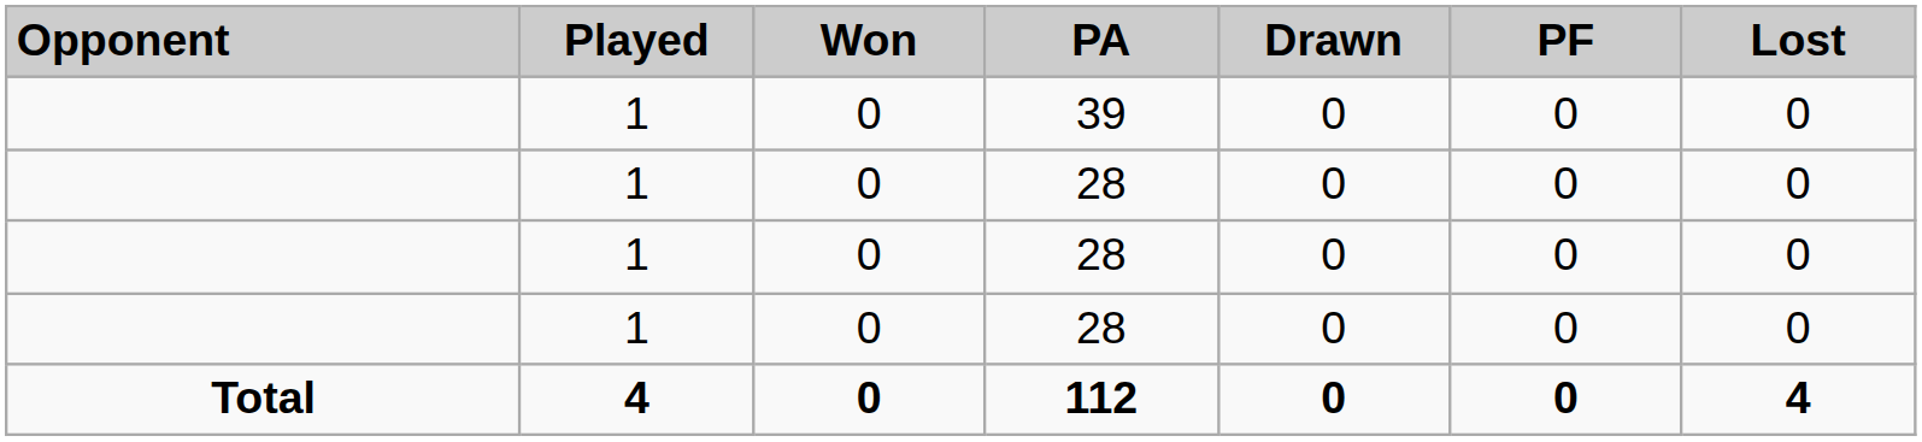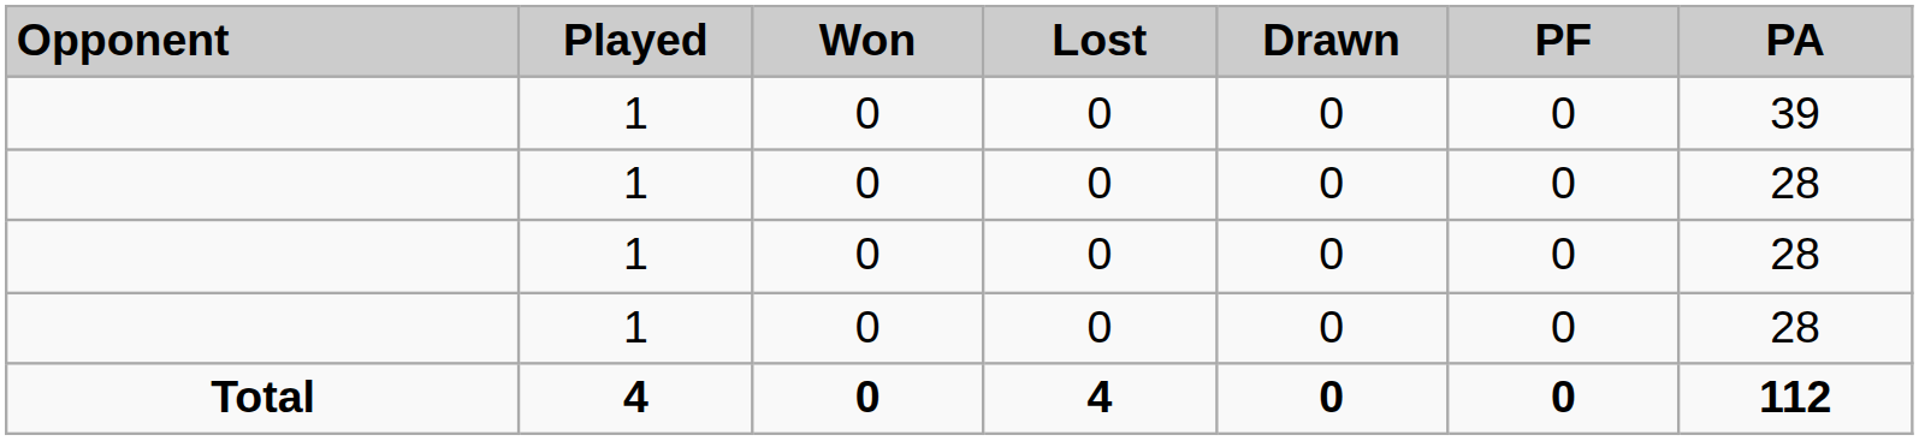columns swapped: Lost <-> PA
